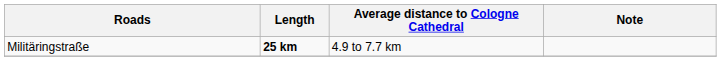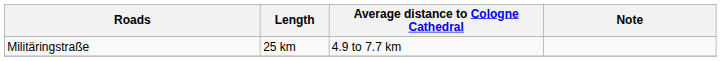Militäringstraße | Length: bold -> normal
